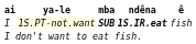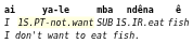I | mba: bold -> normal
I | ndêna: bold -> normal
